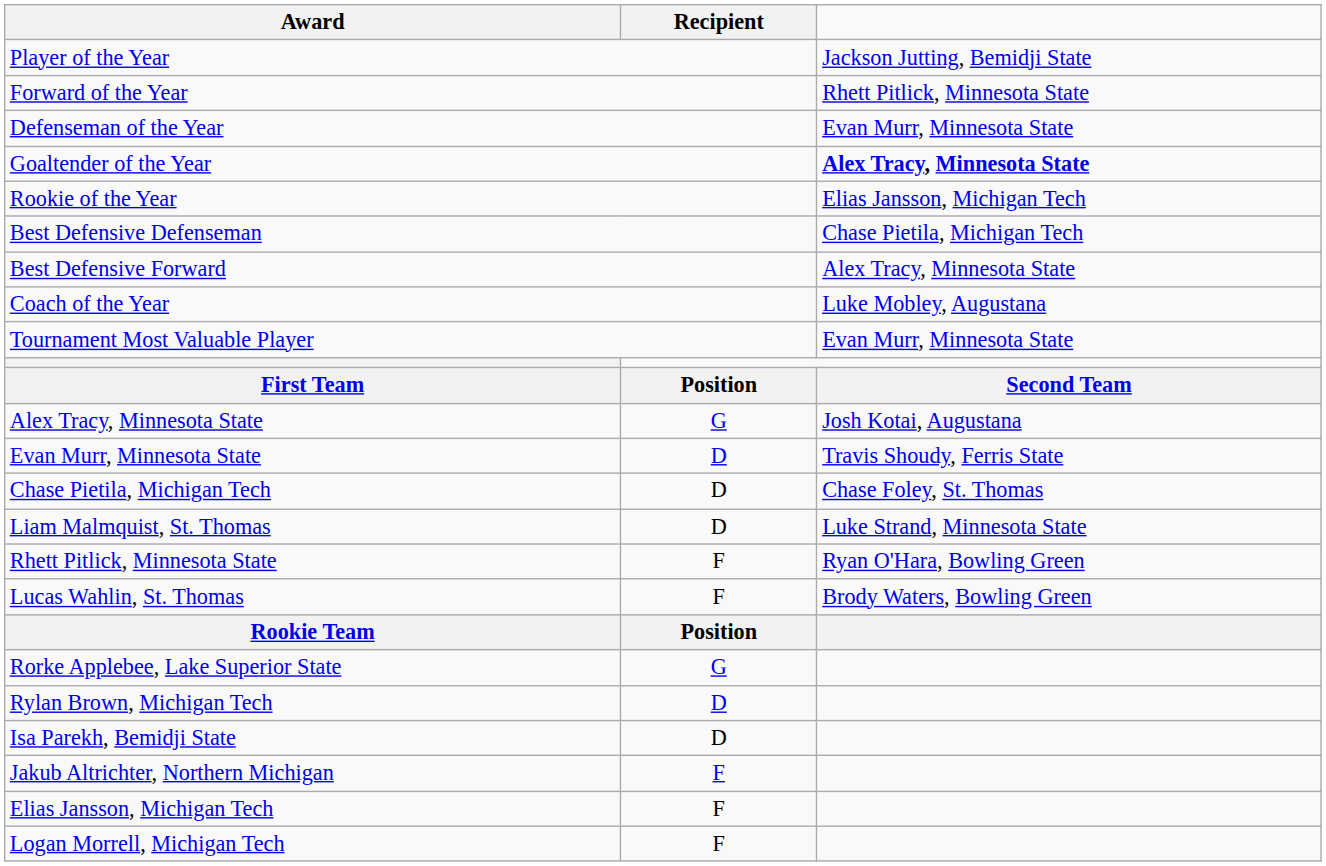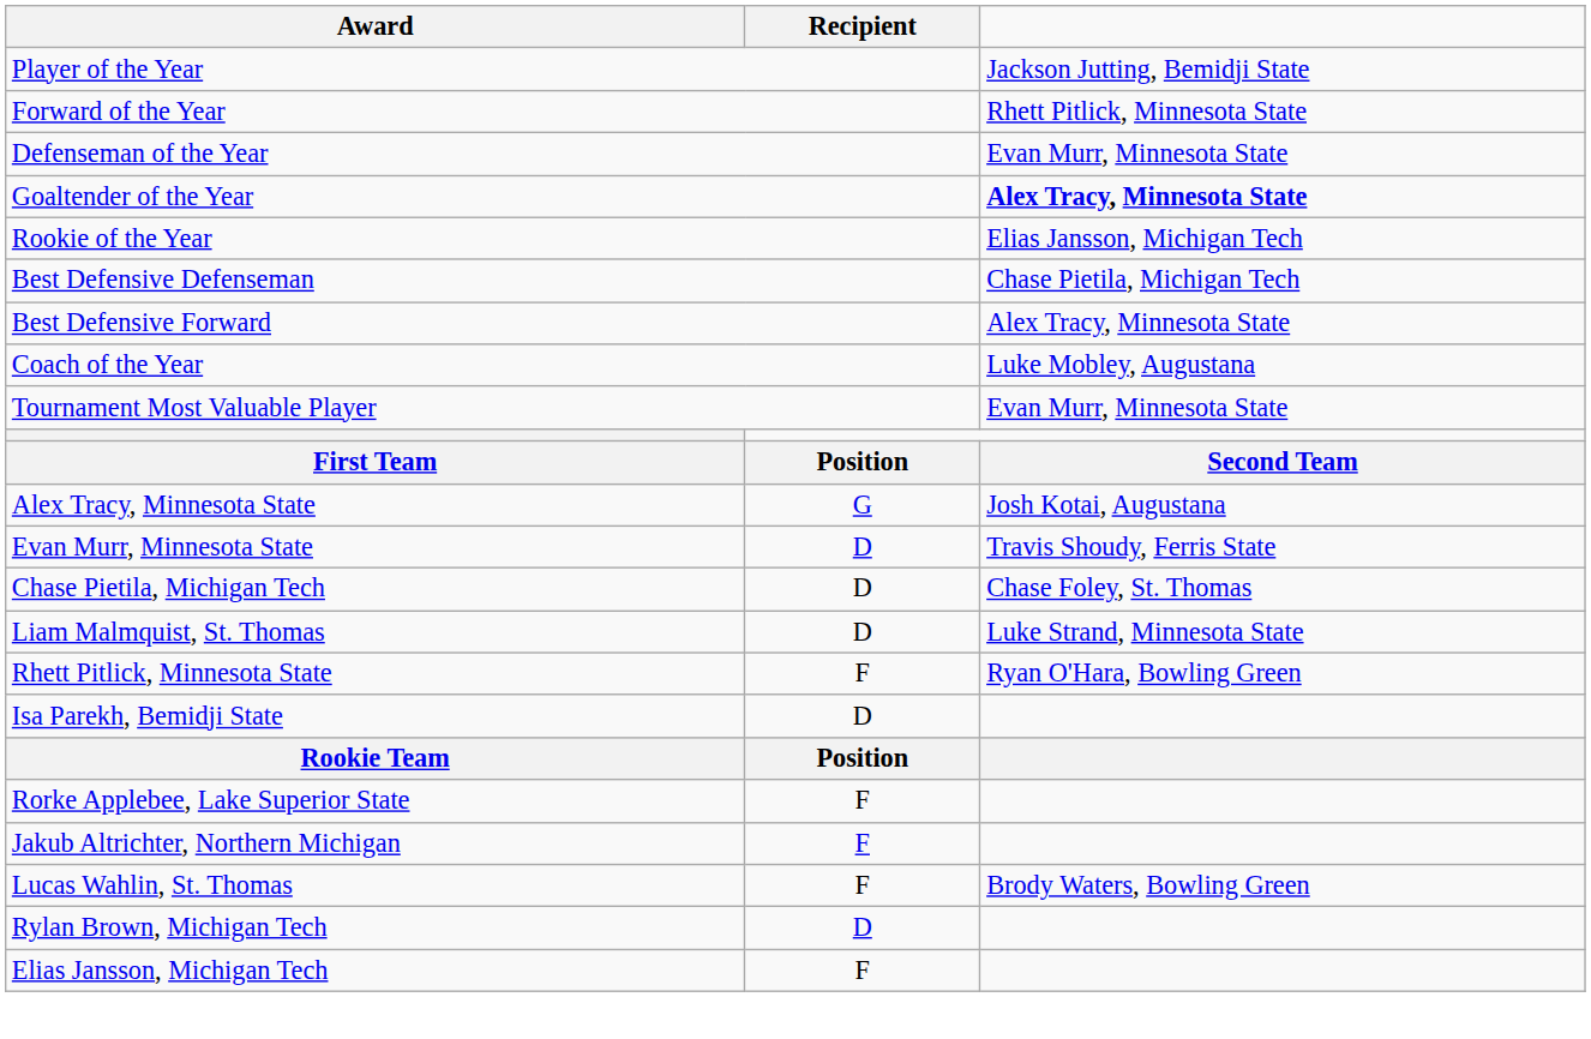rows swapped: Lucas Wahlin, St. Thomas <-> Isa Parekh, Bemidji State
Rorke Applebee, Lake Superior State | Recipient: G -> F
rows swapped: Rylan Brown, Michigan Tech <-> Jakub Altrichter, Northern Michigan
- row: Logan Morrell, Michigan Tech | F
